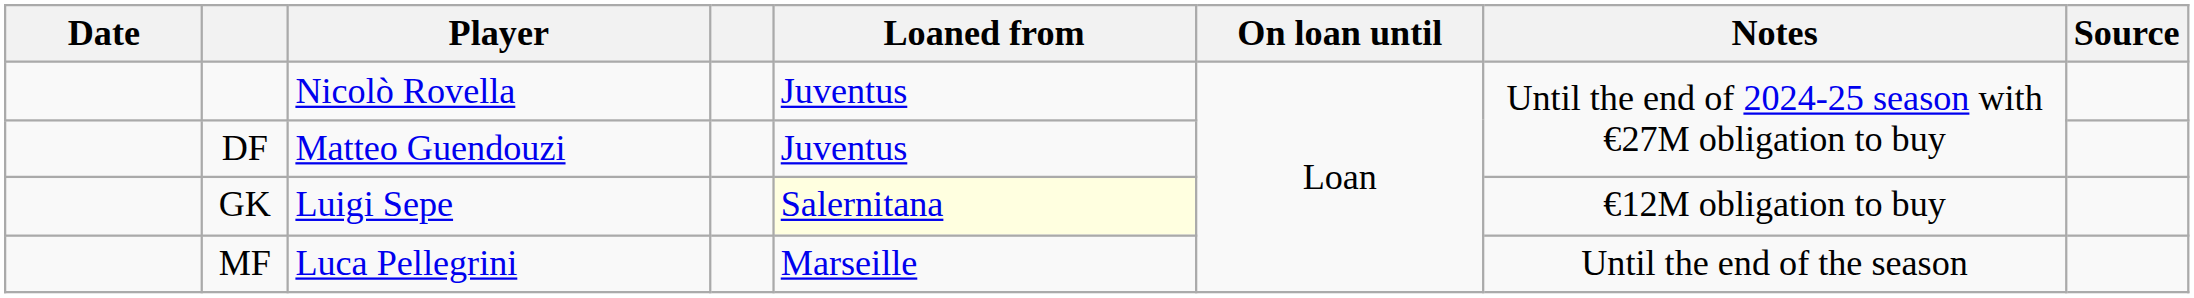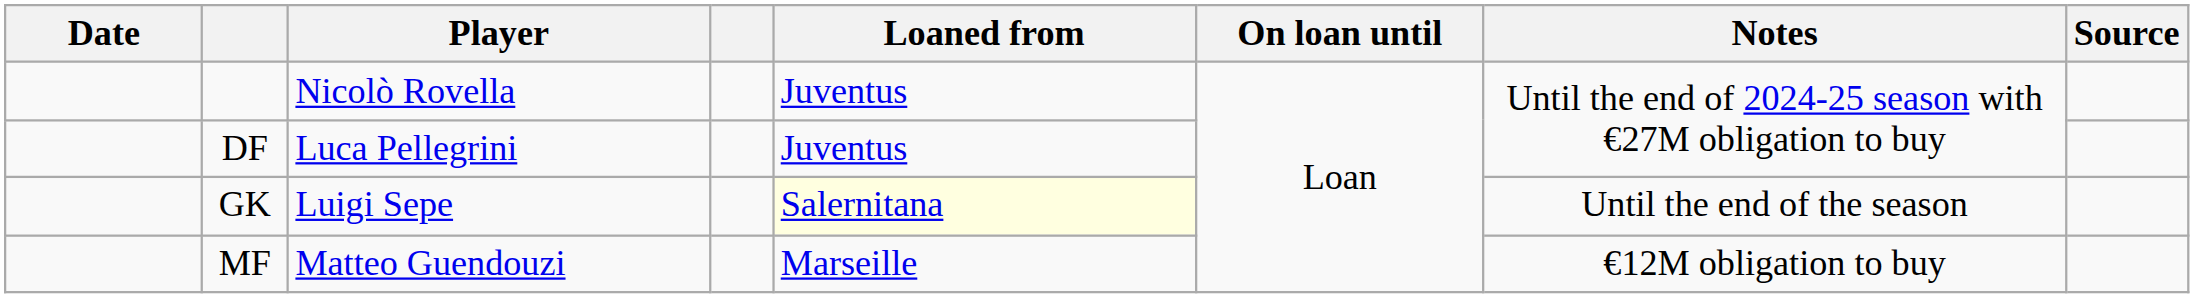DF | Player: Matteo Guendouzi -> Luca Pellegrini
GK | Notes: €12M obligation to buy -> Until the end of the season
MF | Player: Luca Pellegrini -> Matteo Guendouzi
MF | Notes: Until the end of the season -> €12M obligation to buy
